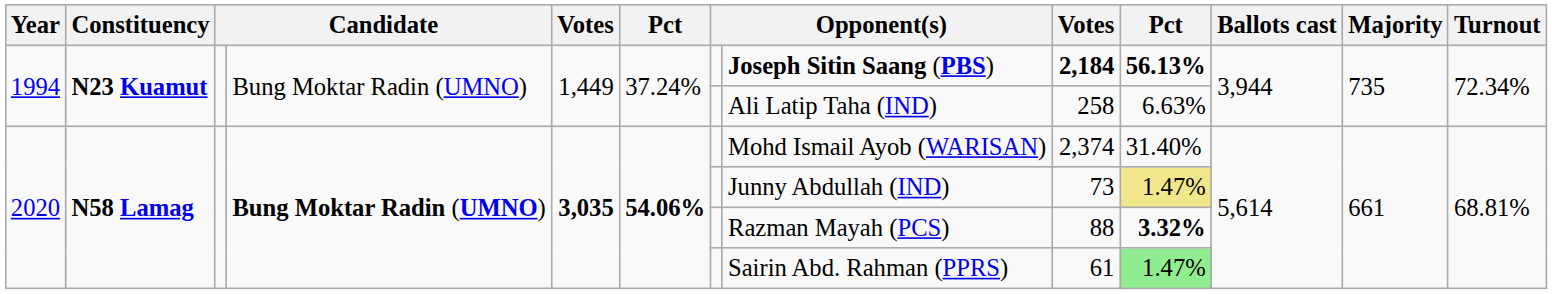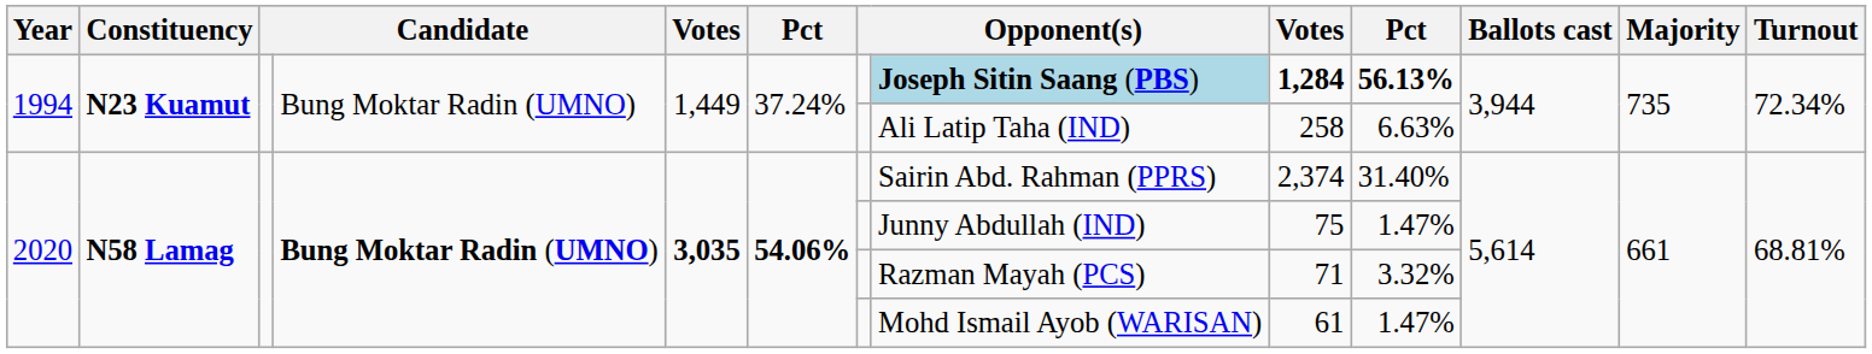row 2 | column 8: no background -> lightblue background
row 2 | column 9: 2,184 -> 1,284
row 4 | column 8: Mohd Ismail Ayob (WARISAN) -> Sairin Abd. Rahman (PPRS)
row 5 | column 9: 73 -> 75
row 5 | column 10: khaki background -> no background
row 6 | column 9: 88 -> 71
row 6 | column 10: bold -> normal
row 7 | column 8: Sairin Abd. Rahman (PPRS) -> Mohd Ismail Ayob (WARISAN)
row 7 | column 10: lightgreen background -> no background
